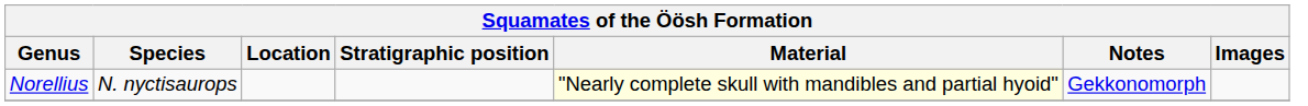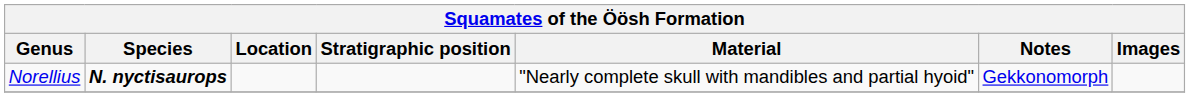Norellius | Species: normal -> bold
Norellius | Material: lightyellow background -> no background
